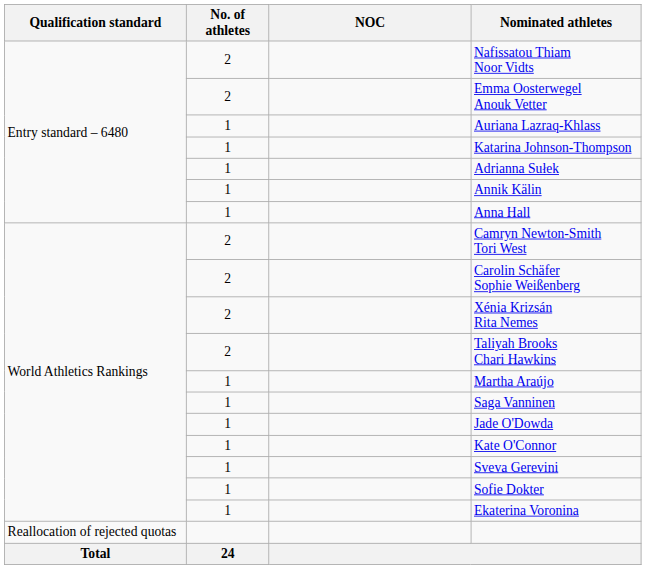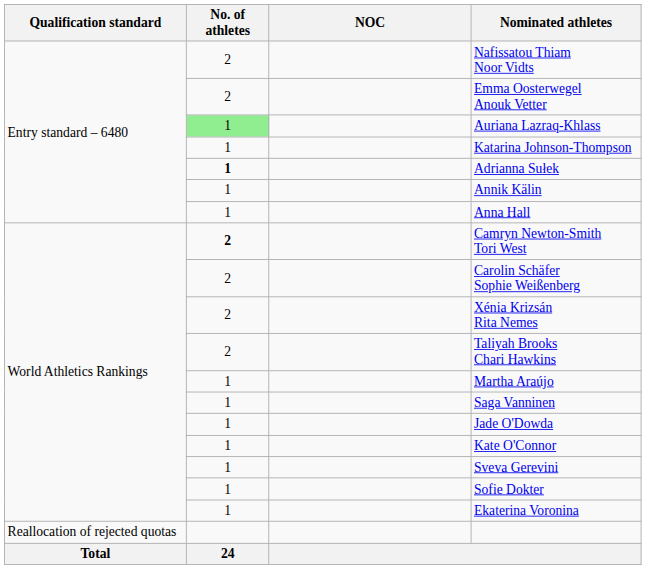Auriana Lazraq-Khlass | No. of athletes: no background -> lightgreen background
Adrianna Sułek | No. of athletes: normal -> bold
Camryn Newton-Smith Tori West | No. of athletes: normal -> bold
